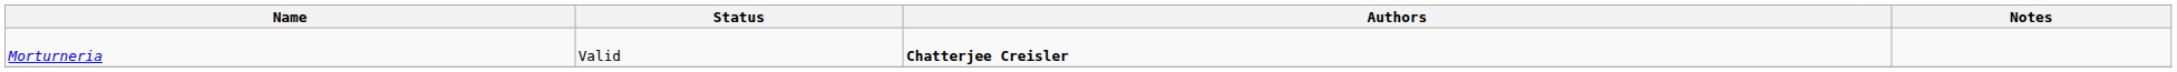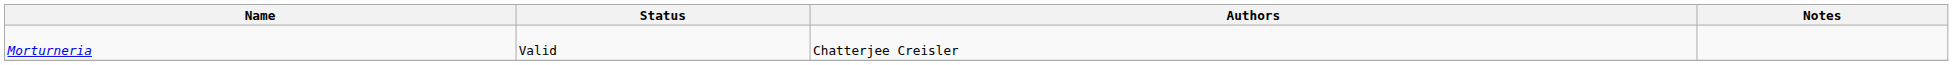Morturneria | column 3: bold -> normal
